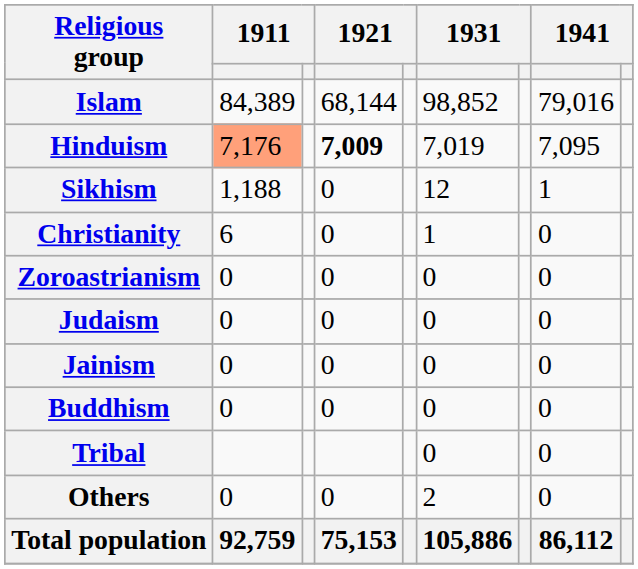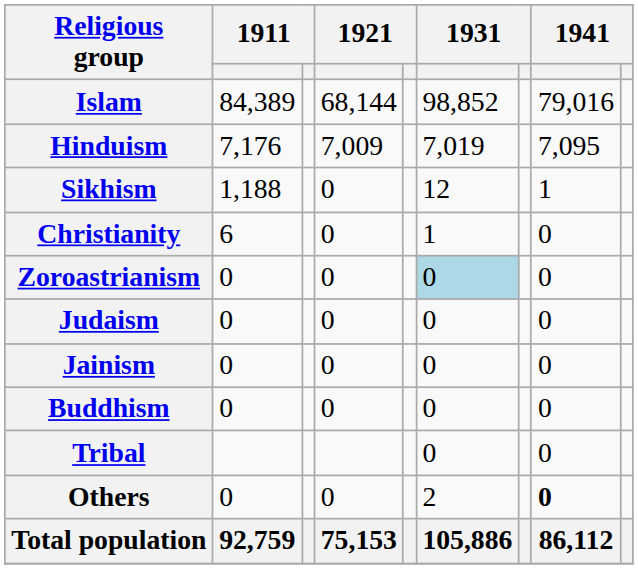Hinduism | column 2: lightsalmon background -> no background
Hinduism | column 4: bold -> normal
Zoroastrianism | column 6: no background -> lightblue background
Others | column 8: normal -> bold
